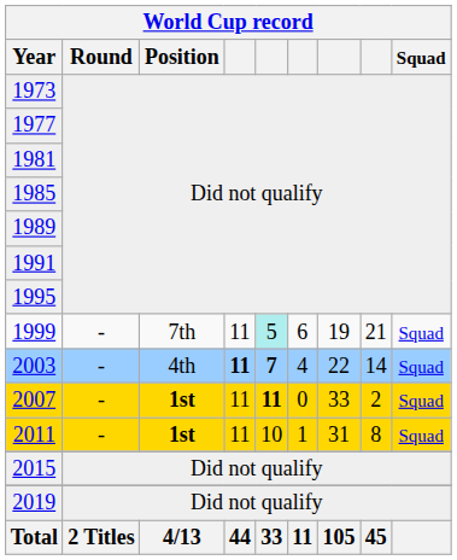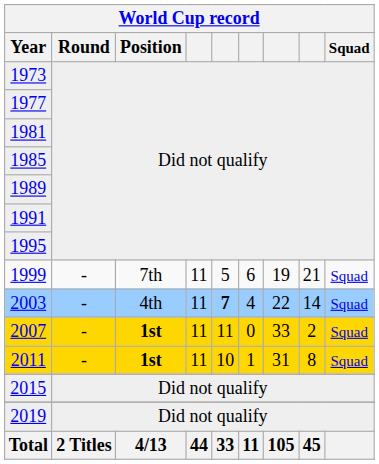1999 | column 5: paleturquoise background -> no background
2003 | column 4: bold -> normal
2007 | column 5: bold -> normal
